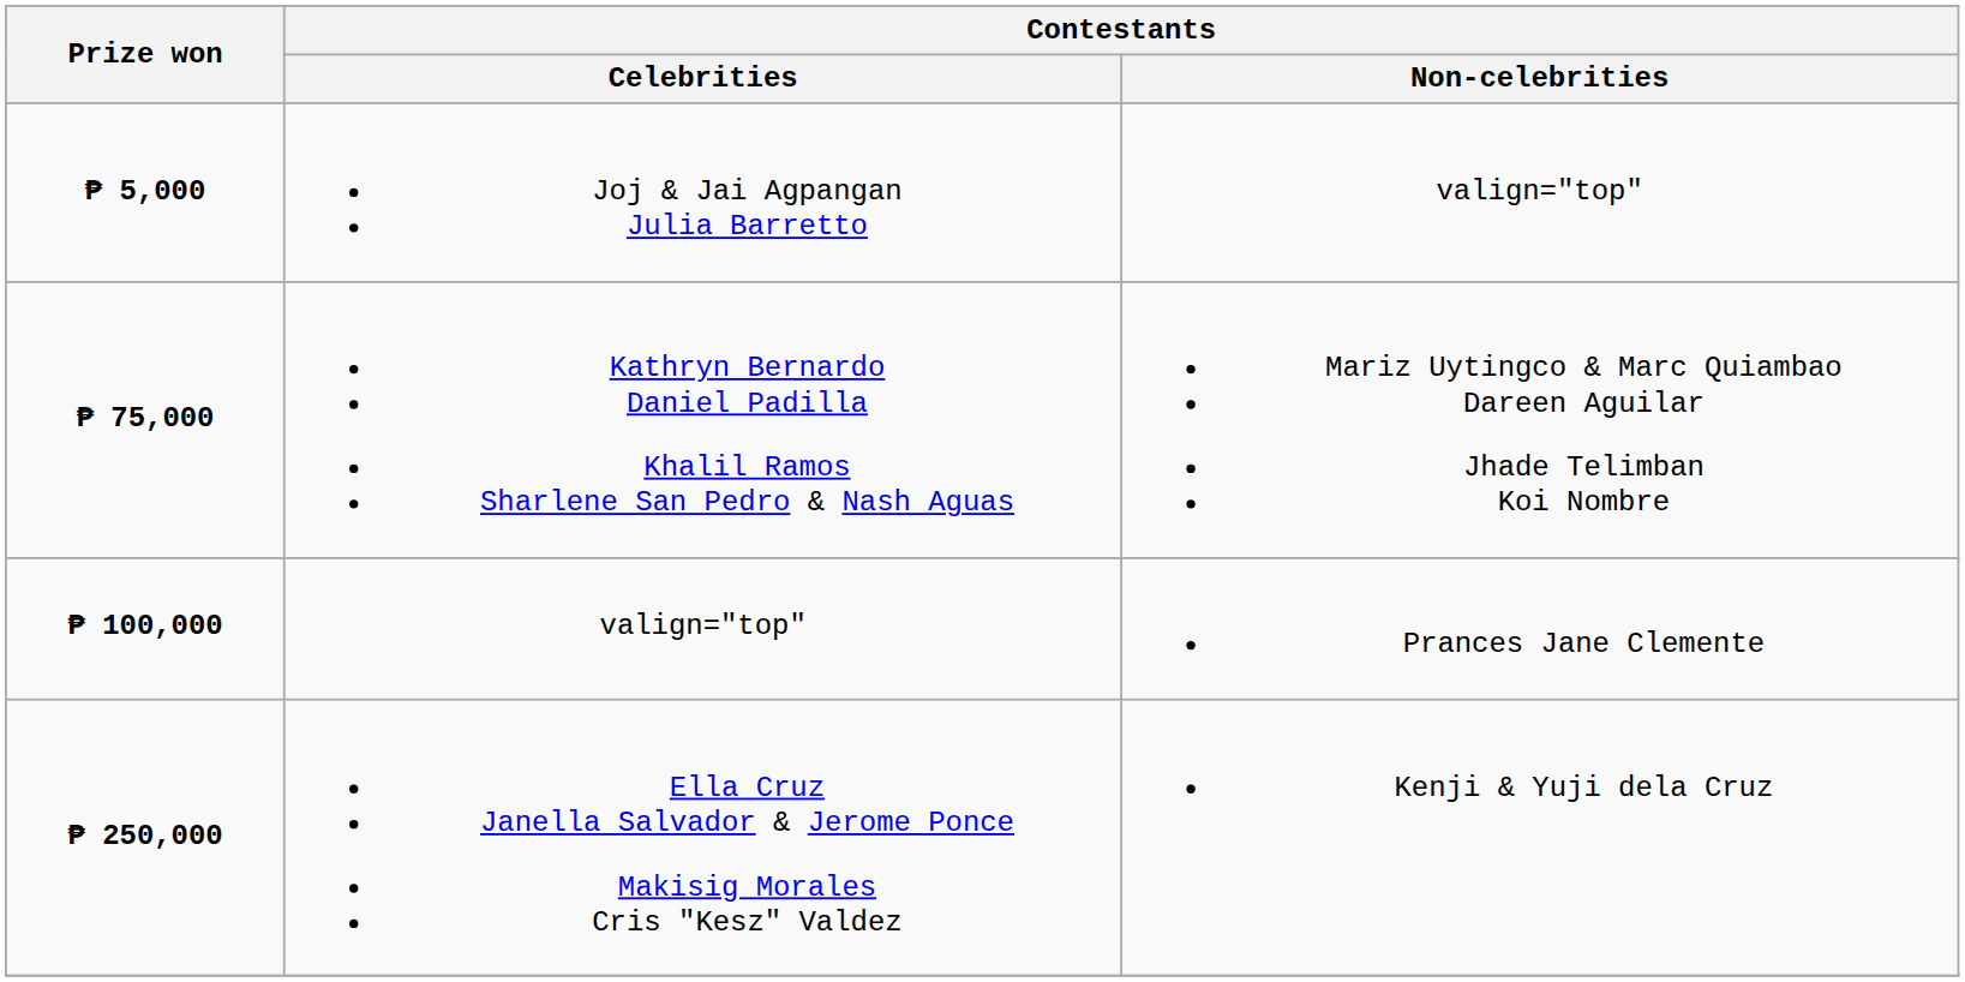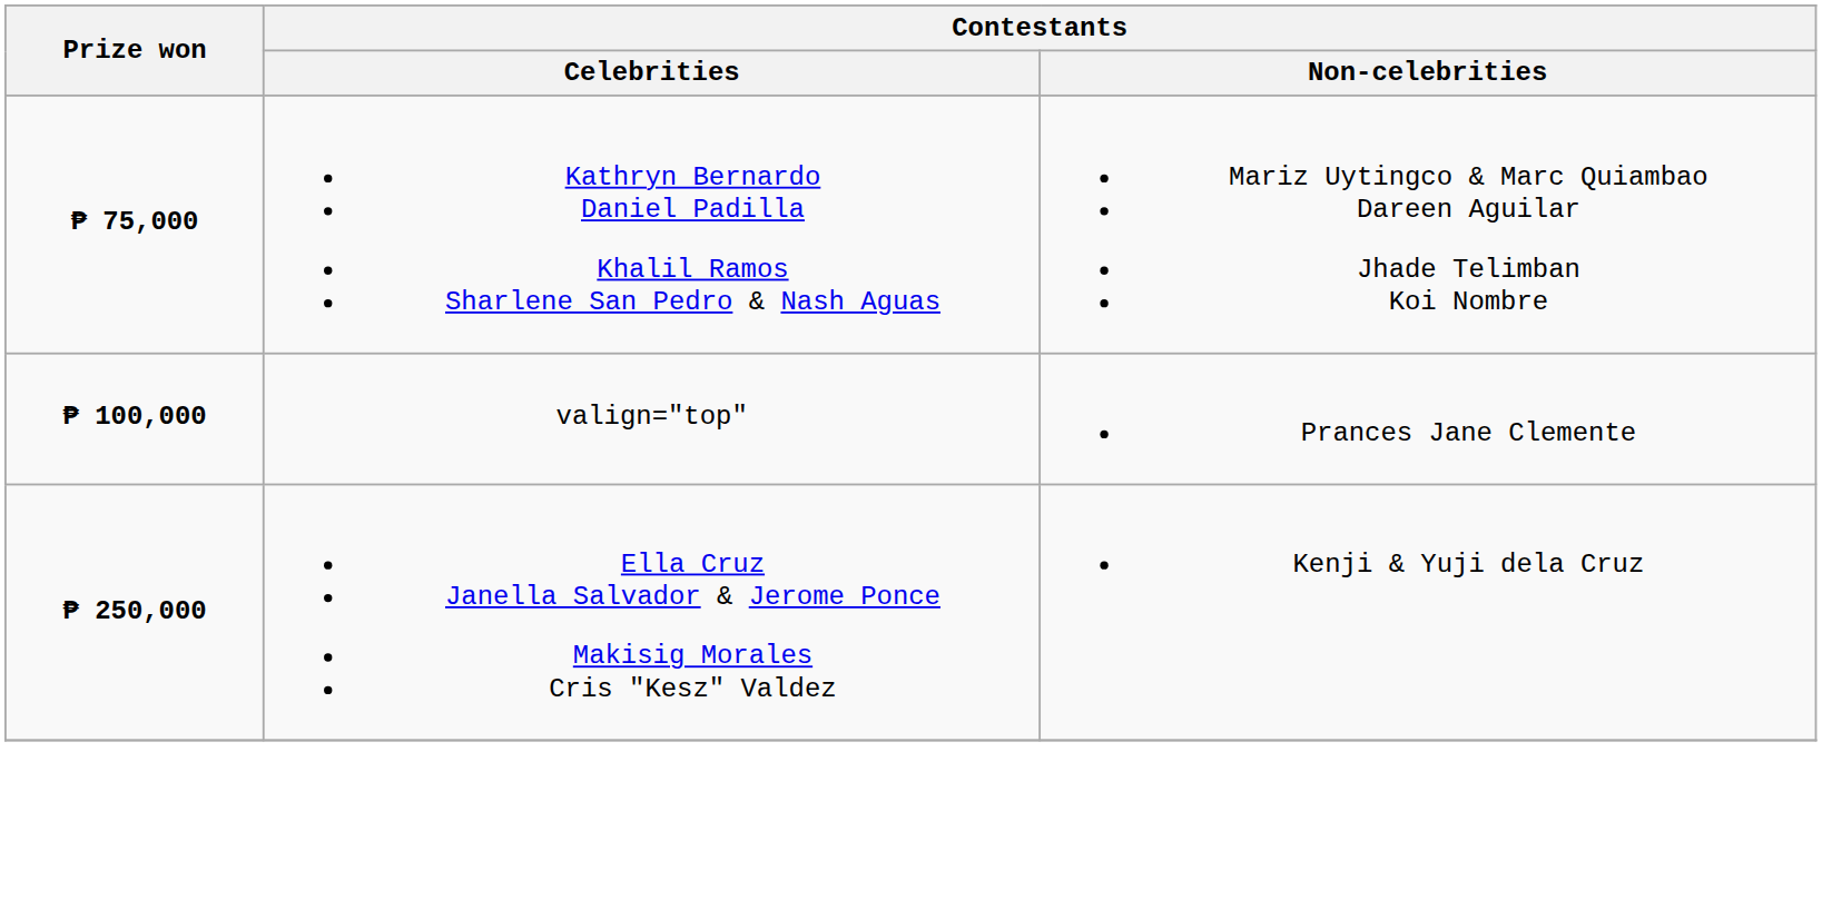- row: ₱ 5,000 | Joj & Jai Agpangan Julia Barretto | valign="top"
